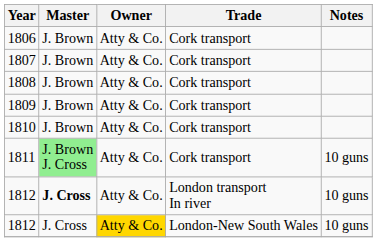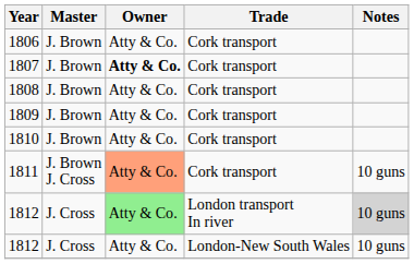1807 | Owner: normal -> bold
1811 | Master: lightgreen background -> no background
1811 | Owner: no background -> lightsalmon background
1812 / London transport In river | Master: bold -> normal
1812 / London transport In river | Owner: no background -> lightgreen background
1812 / London transport In river | Notes: no background -> lightgrey background
1812 / London-New South Wales | Owner: gold background -> no background
